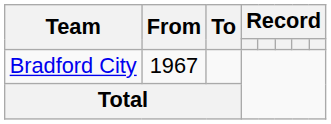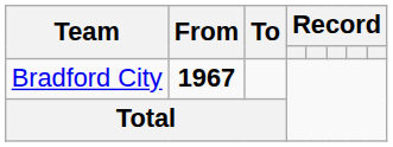Bradford City | From: normal -> bold
